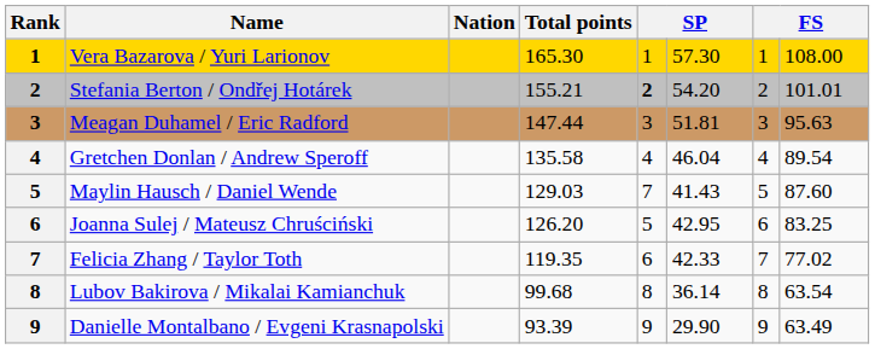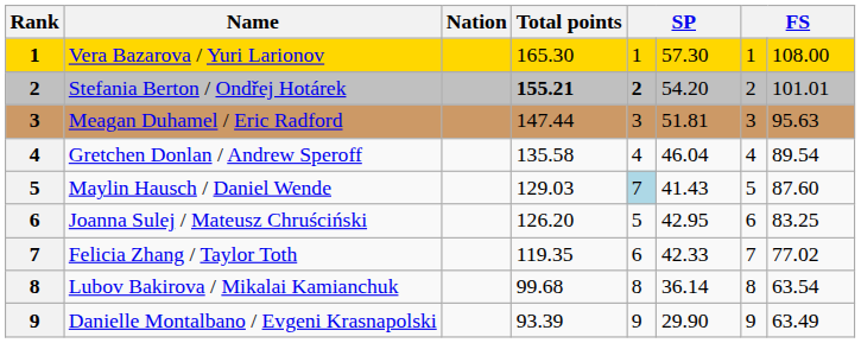Stefania Berton / Ondřej Hotárek | Total points: normal -> bold
Maylin Hausch / Daniel Wende | column 5: no background -> lightblue background
